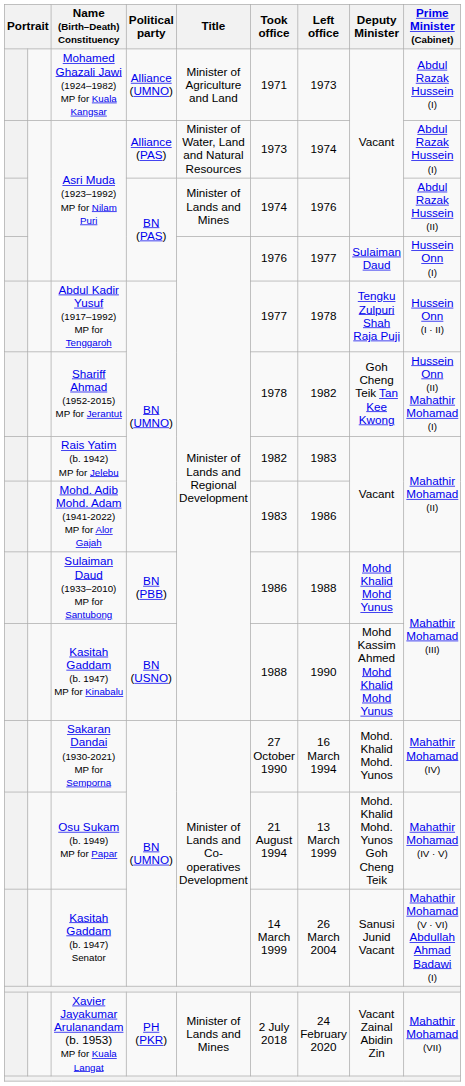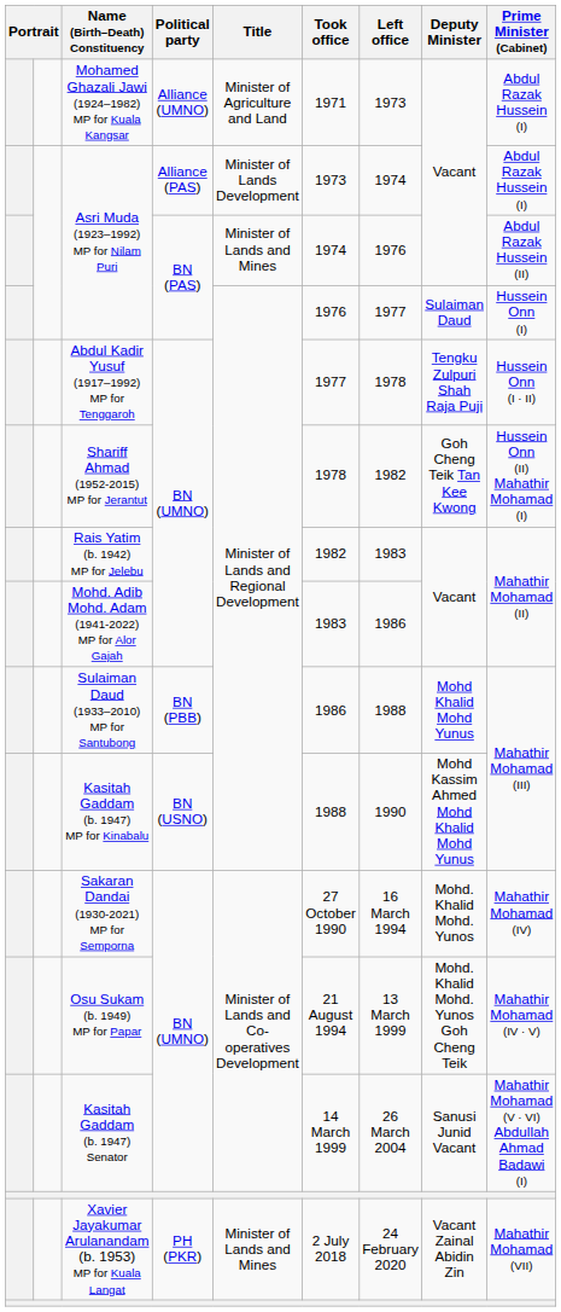Asri Muda (1923–1992) MP for Nilam Puri / Alliance (PAS) | Title: Minister of Water, Land and Natural Resources -> Minister of Lands Development
